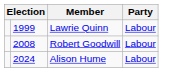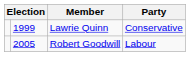Lawrie Quinn | Party: Labour -> Conservative
Robert Goodwill | column 2: 2008 -> 2005
- row: 2024 | Alison Hume | Labour
